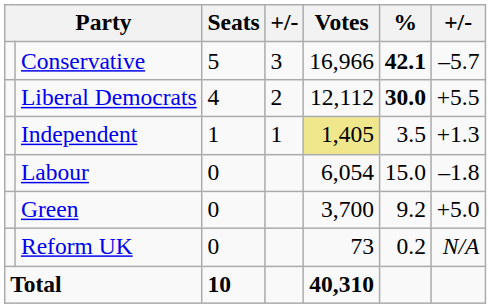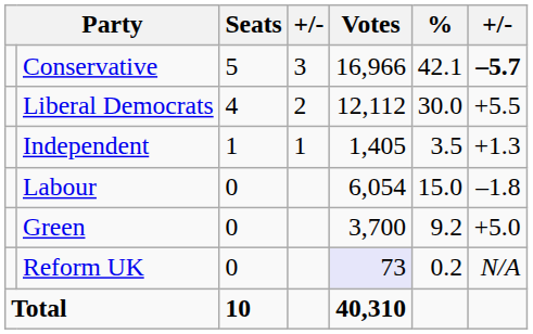Conservative | %: bold -> normal
Conservative | column 7: normal -> bold
Liberal Democrats | %: bold -> normal
Independent | Votes: khaki background -> no background
Reform UK | Votes: no background -> lavender background
